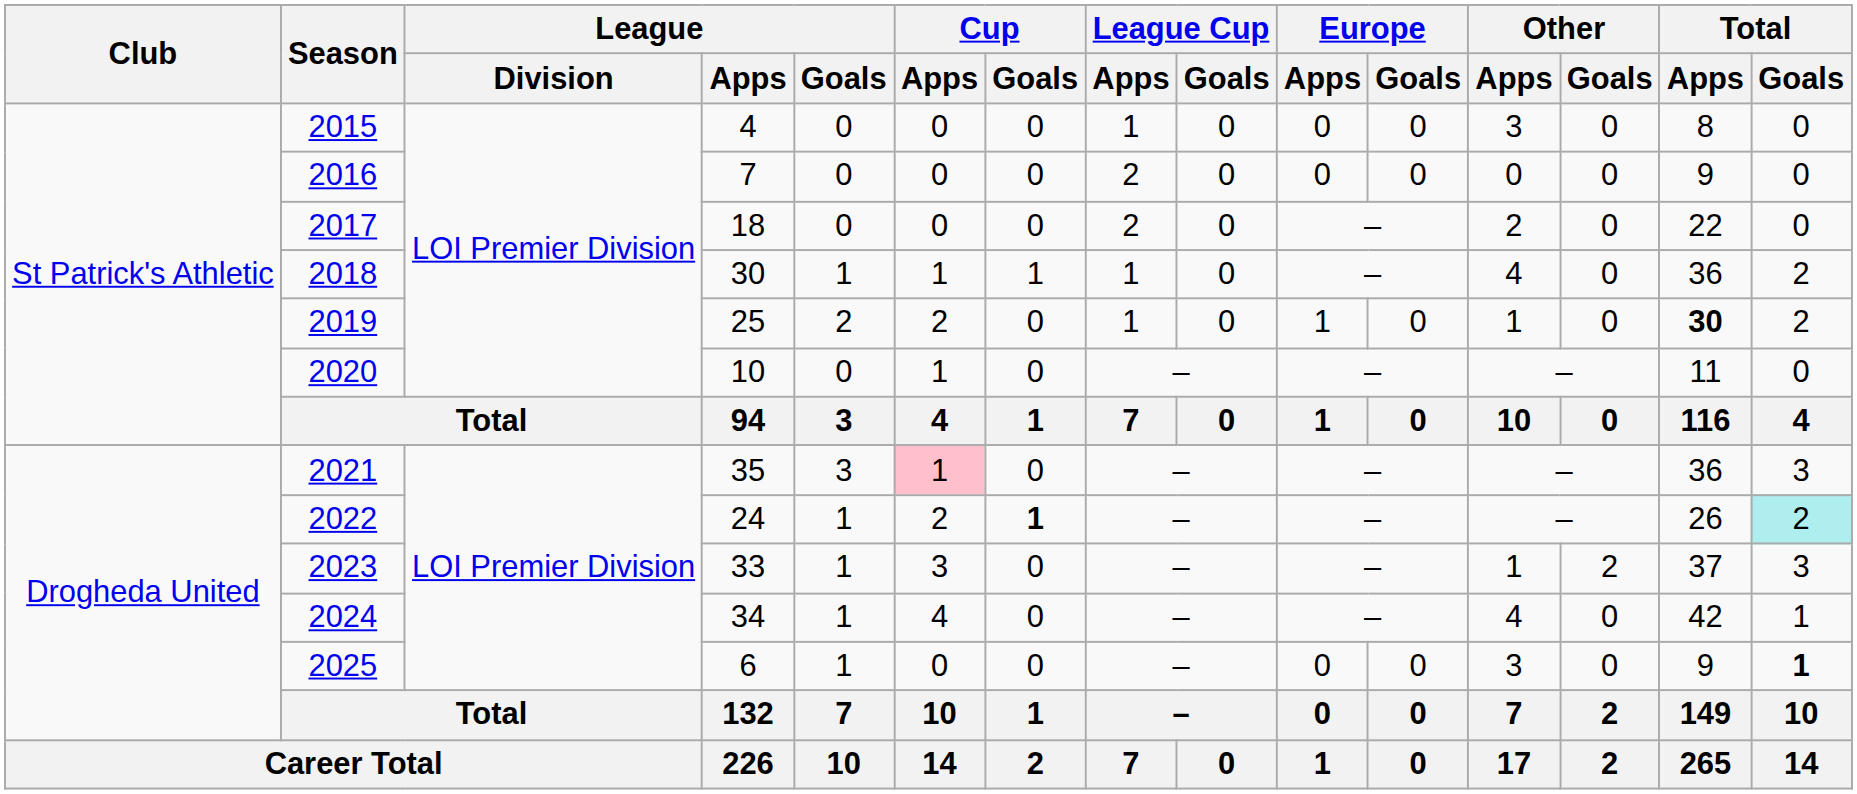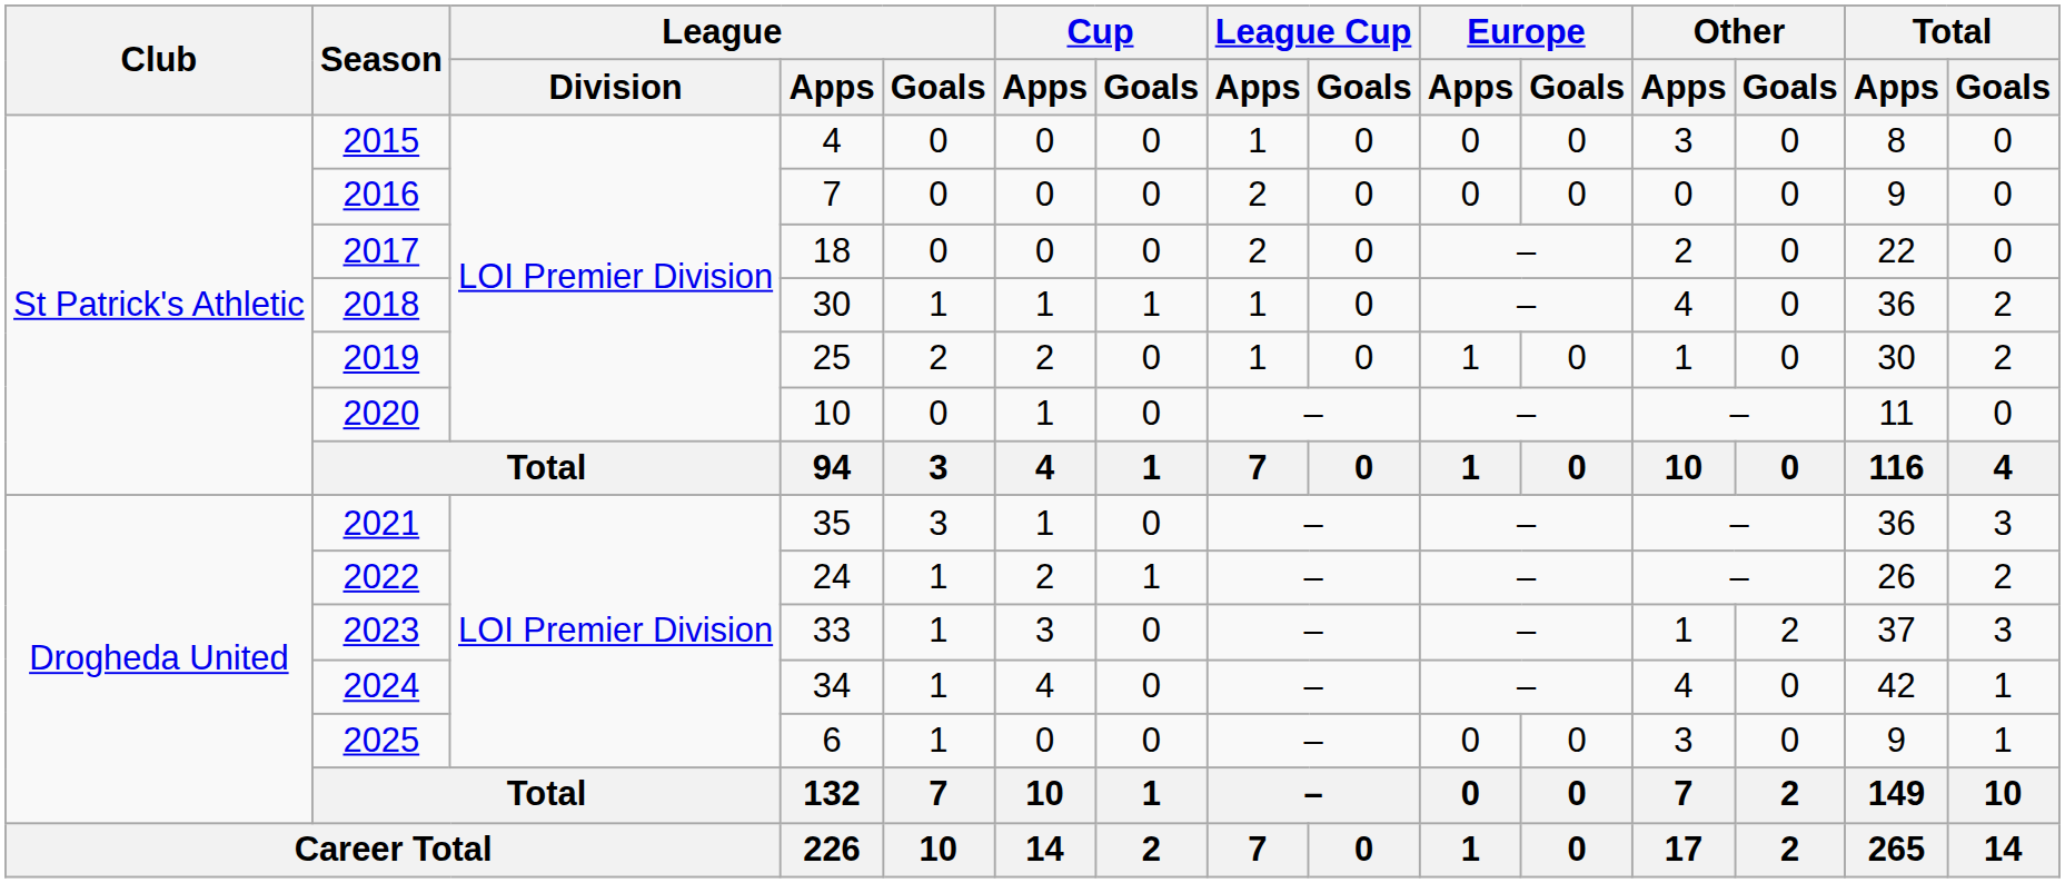2019 | Total / Apps: bold -> normal
2021 | Cup / Apps: pink background -> no background
2022 | Cup / Goals: bold -> normal
2022 | Total / Goals: paleturquoise background -> no background
2025 | Total / Goals: bold -> normal
